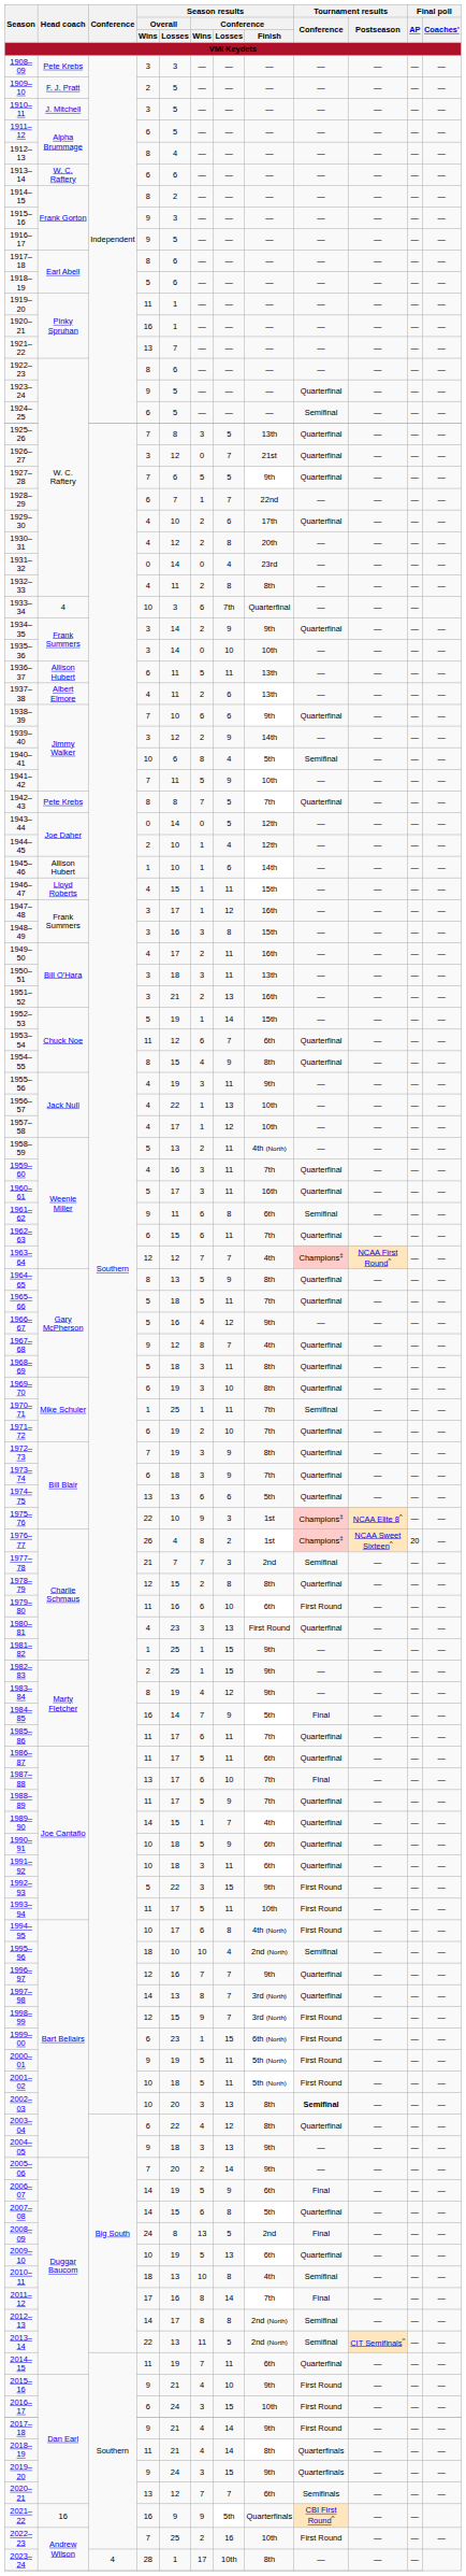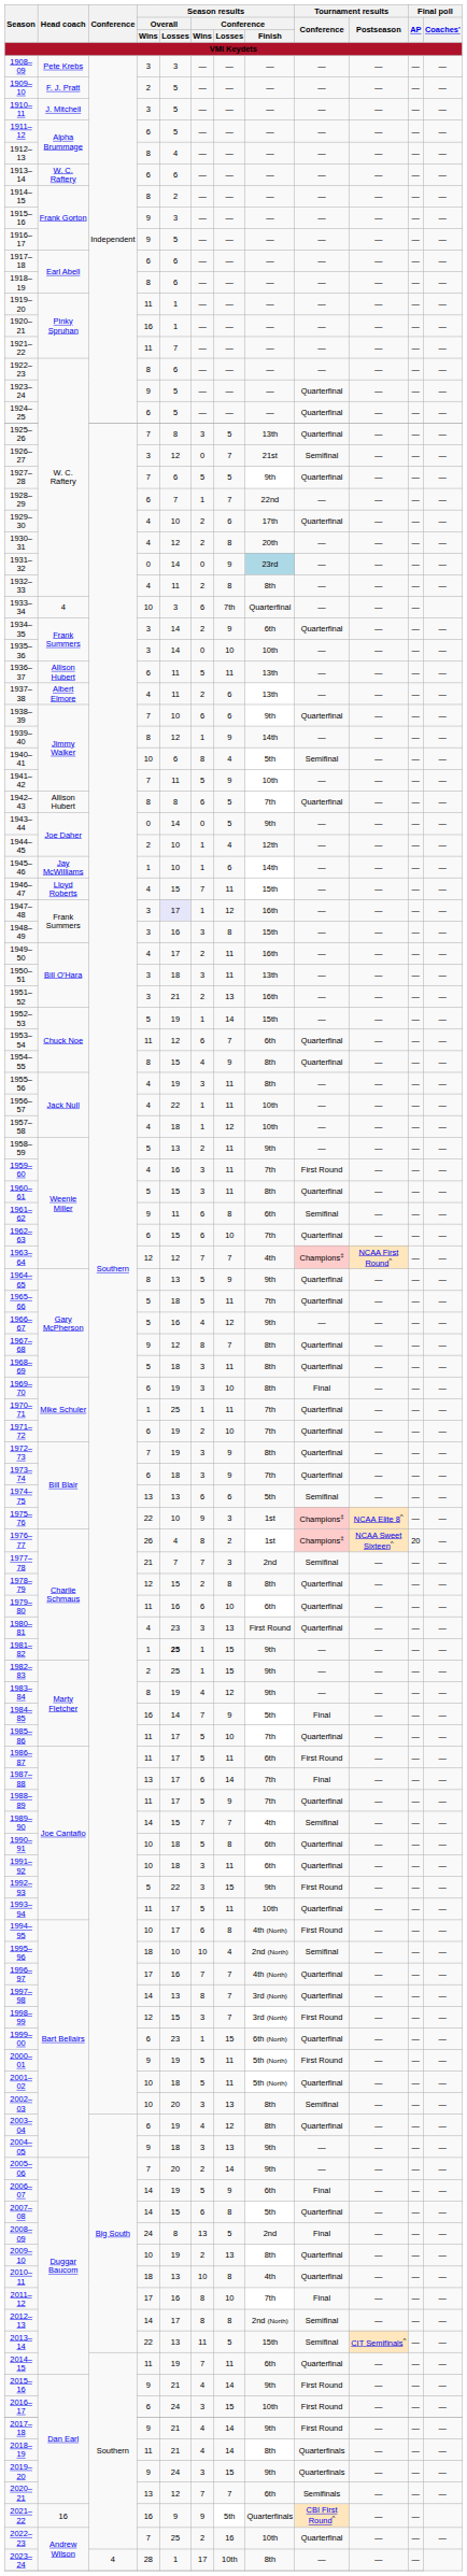1917–18 | Season results / Overall / Wins: 8 -> 6
1918–19 | Season results / Overall / Wins: 5 -> 8
1921–22 | Season results / Overall / Wins: 13 -> 11
1924–25 | Tournament results / Conference: Semifinal -> Quarterfinal
1926–27 | Tournament results / Conference: Quarterfinal -> Semifinal
1931–32 | Season results / Conference / Losses: 4 -> 9
1931–32 | Season results / Conference / Finish: no background -> lightblue background
1934–35 | Season results / Conference / Finish: 9th -> 6th
1939–40 | Season results / Overall / Wins: 3 -> 8
1939–40 | Season results / Conference / Wins: 2 -> 1
1942–43 | Head coach: Pete Krebs -> Allison Hubert
1942–43 | Season results / Conference / Wins: 7 -> 6
1943–44 | Season results / Conference / Finish: 12th -> 9th
1945–46 | Head coach: Allison Hubert -> Jay McWilliams
1946–47 | Season results / Conference / Wins: 1 -> 7
1947–48 | Season results / Overall / Losses: no background -> lavender background
1955–56 | Season results / Conference / Finish: 9th -> 8th
1956–57 | Season results / Conference / Losses: 13 -> 11
1957–58 | Season results / Overall / Losses: 17 -> 18
1958–59 | Season results / Conference / Finish: 4th (North) -> 9th
1959–60 | Tournament results / Conference: Quarterfinal -> First Round
1960–61 | Season results / Overall / Losses: 17 -> 15
1960–61 | Season results / Conference / Finish: 16th -> 8th
1962–63 | Season results / Conference / Losses: 11 -> 10
1964–65 | Season results / Conference / Finish: 8th -> 9th
1967–68 | Season results / Conference / Finish: 4th -> 8th
1969–70 | Tournament results / Conference: Quarterfinal -> Final
1970–71 | Tournament results / Conference: Semifinal -> Quarterfinal
1974–75 | Tournament results / Conference: Quarterfinal -> Semifinal
1979–80 | Tournament results / Conference: First Round -> Quarterfinal
1981–82 | Season results / Overall / Losses: normal -> bold
1985–86 | Season results / Conference / Wins: 6 -> 5
1985–86 | Season results / Conference / Losses: 11 -> 10
1986–87 | Tournament results / Conference: Quarterfinal -> First Round
1987–88 | Season results / Conference / Losses: 10 -> 14
1989–90 | Season results / Conference / Wins: 1 -> 7
1989–90 | Tournament results / Conference: Quarterfinal -> Semifinal
1990–91 | Season results / Conference / Losses: 9 -> 8
1993–94 | Tournament results / Conference: First Round -> Quarterfinal
1996–97 | Season results / Overall / Wins: 12 -> 17
1996–97 | Season results / Conference / Finish: 9th -> 4th (North)
1998–99 | Season results / Conference / Wins: 9 -> 3
1999–00 | Tournament results / Conference: First Round -> Quarterfinal
2001–02 | Tournament results / Conference: First Round -> Quarterfinal
2002–03 | Tournament results / Conference: bold -> normal
2003–04 | Season results / Overall / Losses: 22 -> 19
2009–10 | Season results / Conference / Wins: 5 -> 2
2009–10 | Season results / Conference / Finish: 6th -> 8th
2010–11 | Tournament results / Conference: Semifinal -> Quarterfinal
2011–12 | Season results / Conference / Losses: 14 -> 10
2013–14 | Season results / Conference / Finish: 2nd (North) -> 15th
2015–16 | Season results / Conference / Losses: 10 -> 14
2022–23 | Tournament results / Conference: First Round -> Quarterfinal
